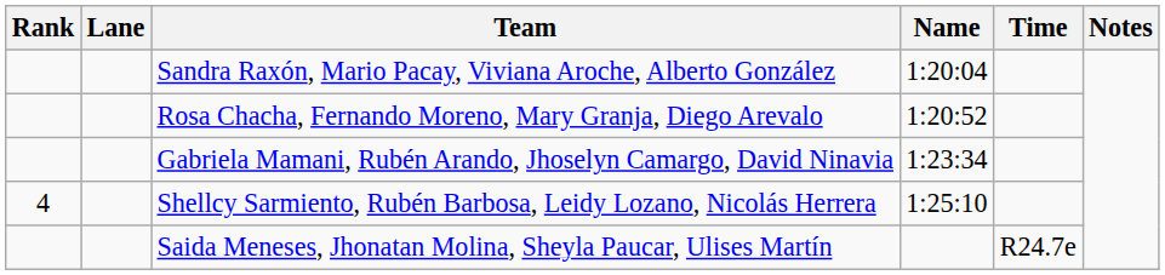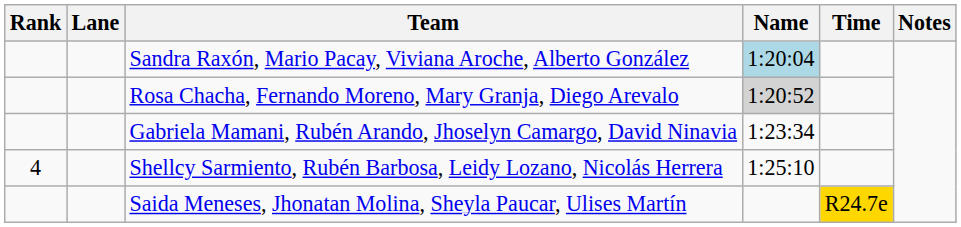Sandra Raxón, Mario Pacay, Viviana Aroche, Alberto González | Name: no background -> lightblue background
Rosa Chacha, Fernando Moreno, Mary Granja, Diego Arevalo | Name: no background -> lightgrey background
Saida Meneses, Jhonatan Molina, Sheyla Paucar, Ulises Martín | Time: no background -> gold background
